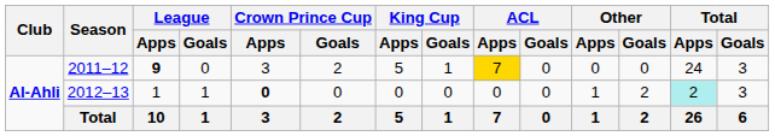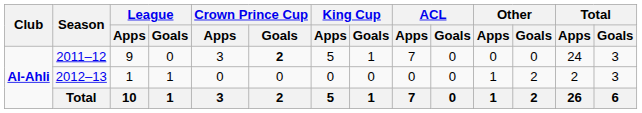2011–12 | League / Apps: bold -> normal
2011–12 | Crown Prince Cup / Goals: normal -> bold
2011–12 | ACL / Apps: gold background -> no background
2012–13 | Crown Prince Cup / Apps: bold -> normal
2012–13 | Total / Apps: paleturquoise background -> no background
